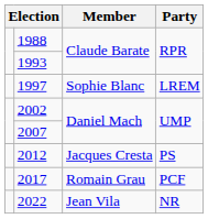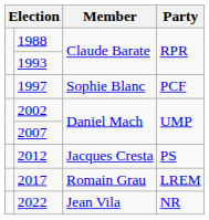1997 | Party: LREM -> PCF
2017 | Party: PCF -> LREM
